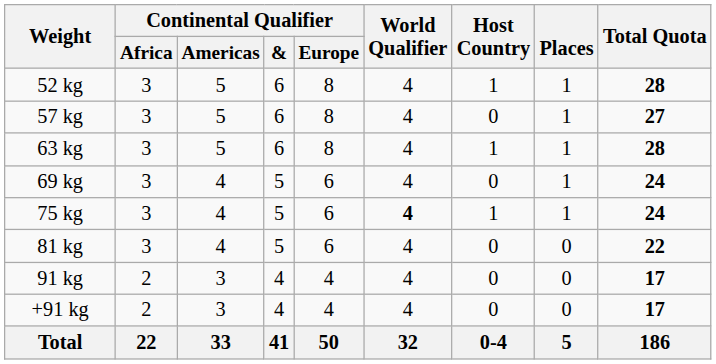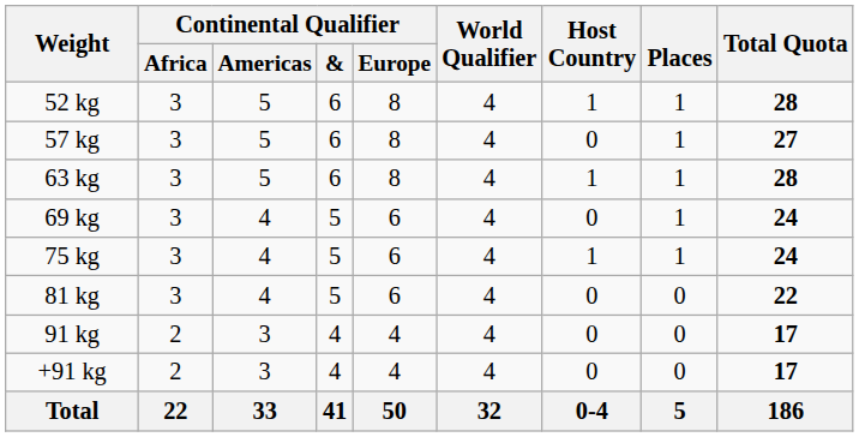75 kg | World Qualifier: bold -> normal
